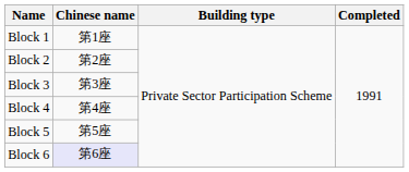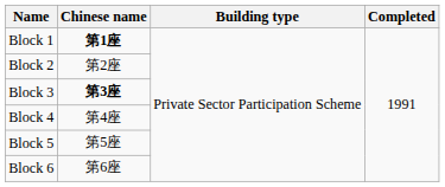Block 1 | Chinese name: normal -> bold
Block 3 | Chinese name: normal -> bold
Block 6 | Chinese name: lavender background -> no background
